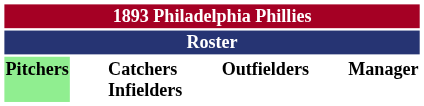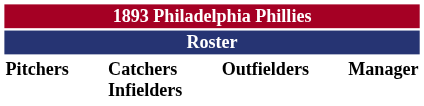Pitchers | column 1: lightgreen background -> no background
